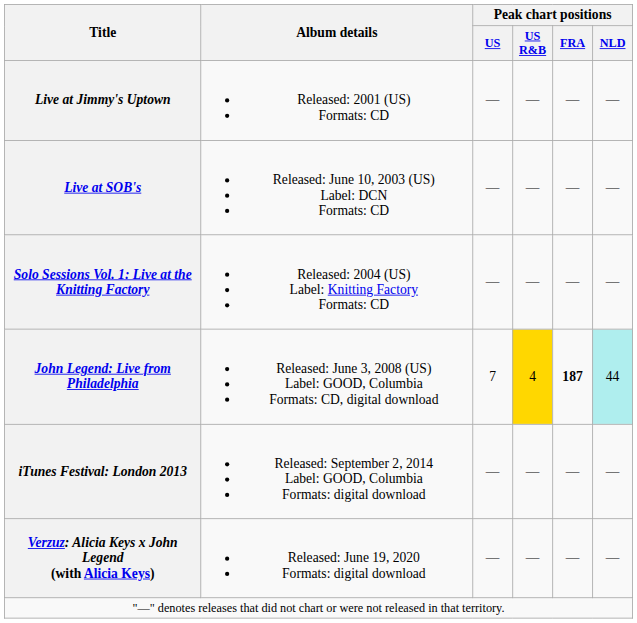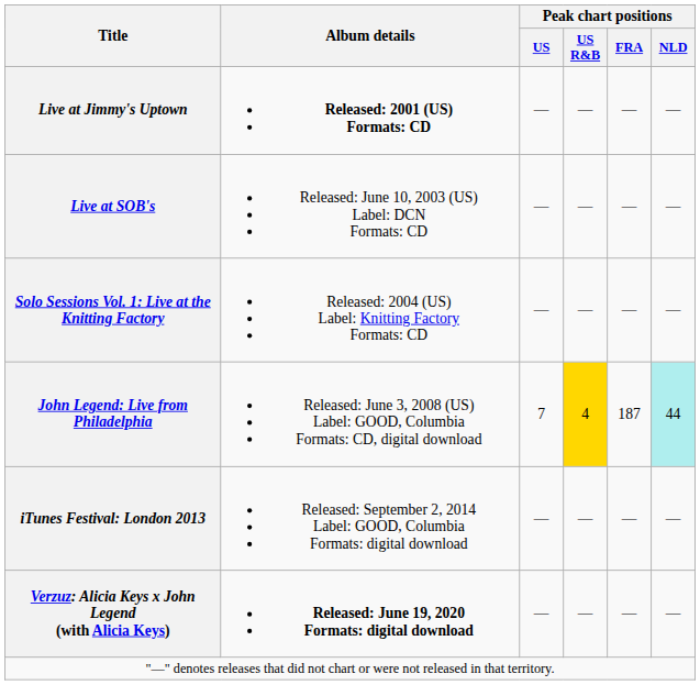Live at Jimmy's Uptown | Album details: normal -> bold
John Legend: Live from Philadelphia | Peak chart positions / FRA: bold -> normal
Verzuz: Alicia Keys x John Legend (with Alicia Keys) | Album details: normal -> bold
